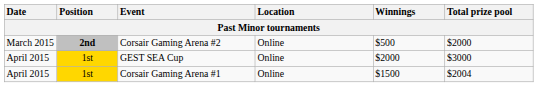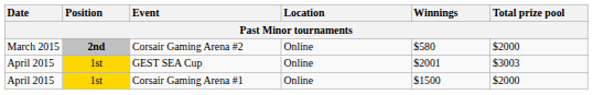Corsair Gaming Arena #2 | Winnings: $500 -> $580
GEST SEA Cup | Winnings: $2000 -> $2001
GEST SEA Cup | Total prize pool: $3000 -> $3003
Corsair Gaming Arena #1 | Total prize pool: $2004 -> $2000
